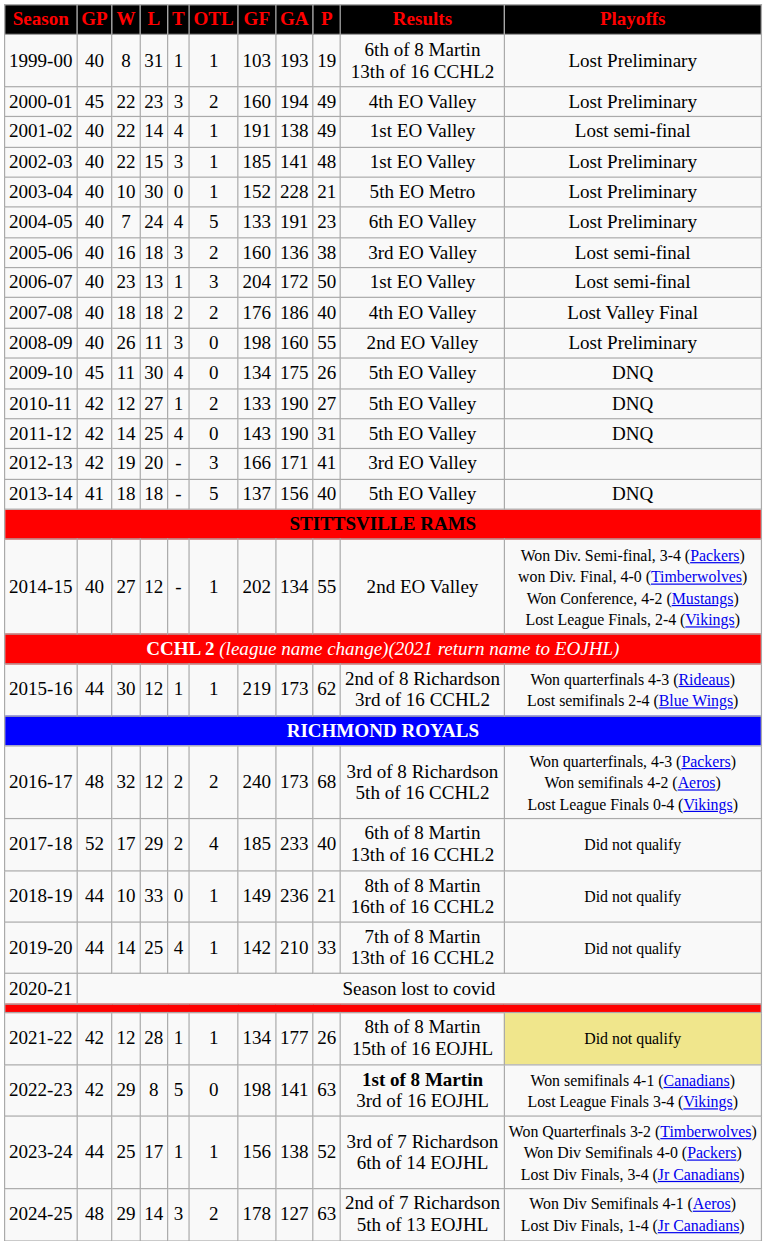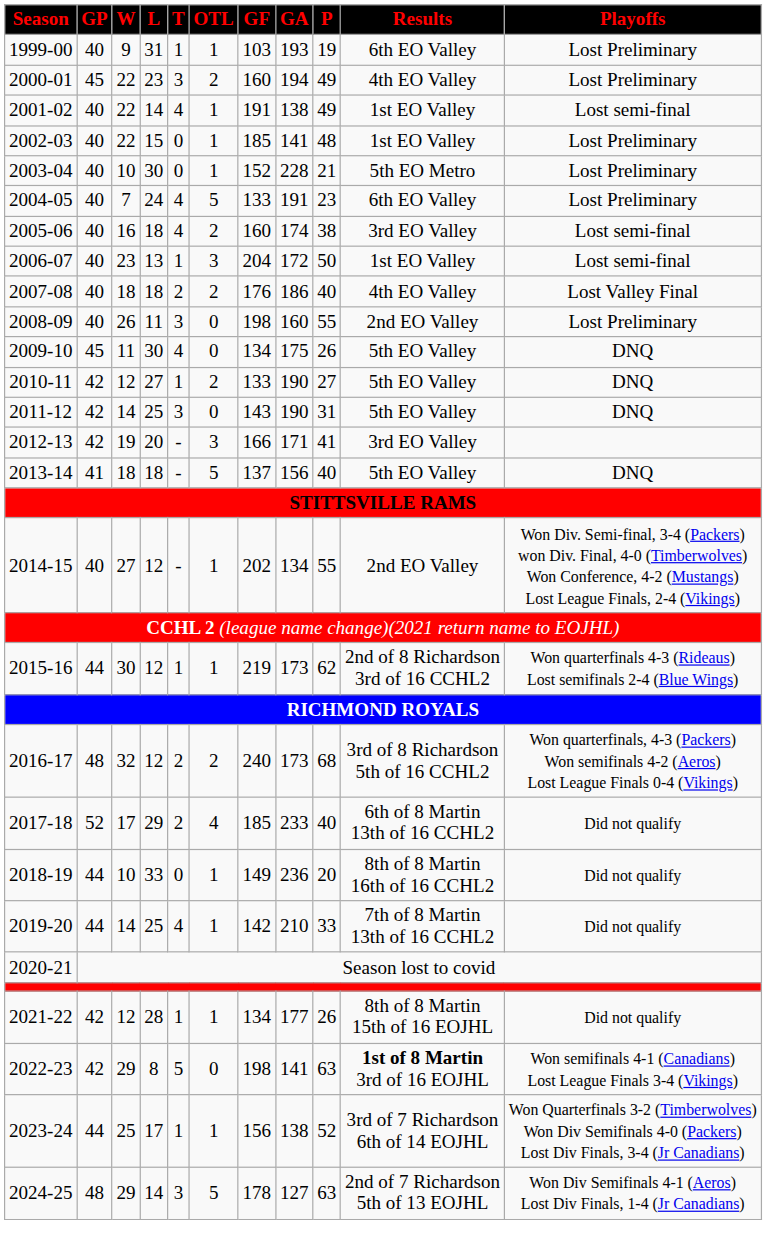1999-00 | W: 8 -> 9
1999-00 | Results: 6th of 8 Martin 13th of 16 CCHL2 -> 6th EO Valley
2002-03 | T: 3 -> 0
2005-06 | T: 3 -> 4
2005-06 | GA: 136 -> 174
2011-12 | T: 4 -> 3
2018-19 | P: 21 -> 20
2021-22 | Playoffs: khaki background -> no background
2024-25 | OTL: 2 -> 5
